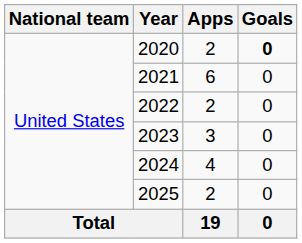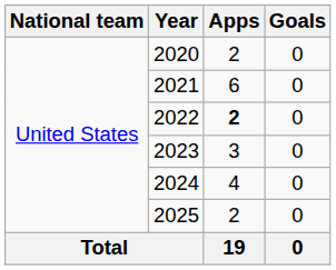2020 | Goals: bold -> normal
2022 | Apps: normal -> bold
